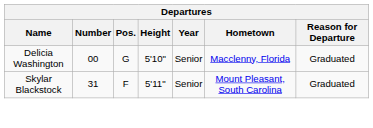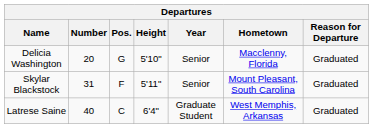Delicia Washington | Number: 00 -> 20
+ row: Latrese Saine | 40 | C | 6'4" | Graduate Student | West Memphis, Arkansas | Graduated
